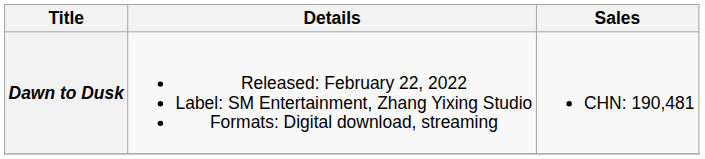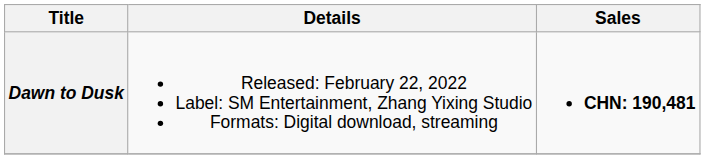Dawn to Dusk | Sales: normal -> bold
